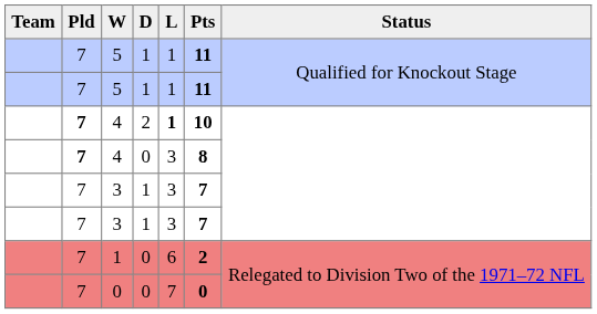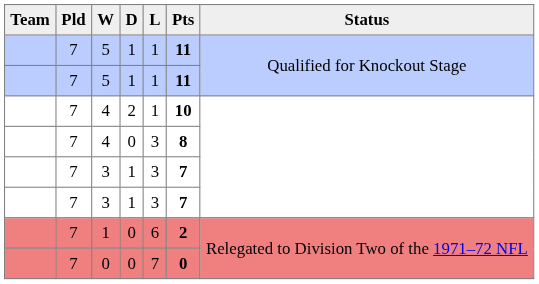4 / 2 | Pld: bold -> normal
4 / 2 | L: bold -> normal
4 / 0 | Pld: bold -> normal
